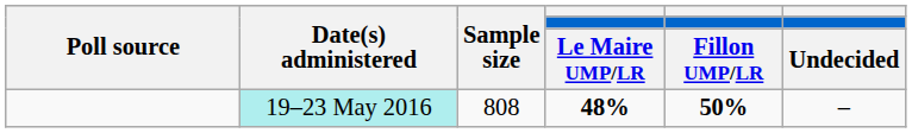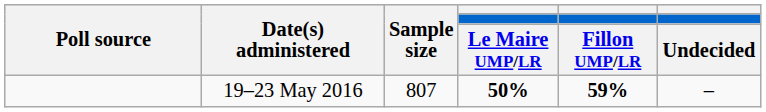row 4 | Date(s) administered: paleturquoise background -> no background
row 4 | Sample size: 808 -> 807
row 4 | column 4: 48% -> 50%
row 4 | column 5: 50% -> 59%
